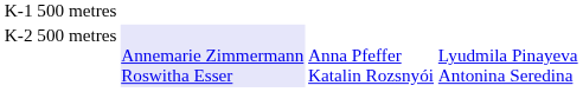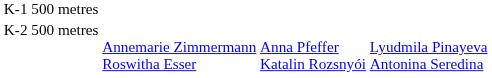K-2 500 metres | column 2: lavender background -> no background
